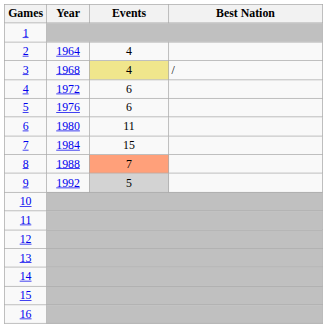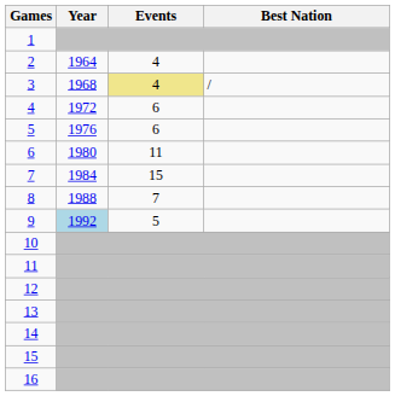8 | Events: lightsalmon background -> no background
9 | Year: no background -> lightblue background
9 | Events: lightgrey background -> no background
